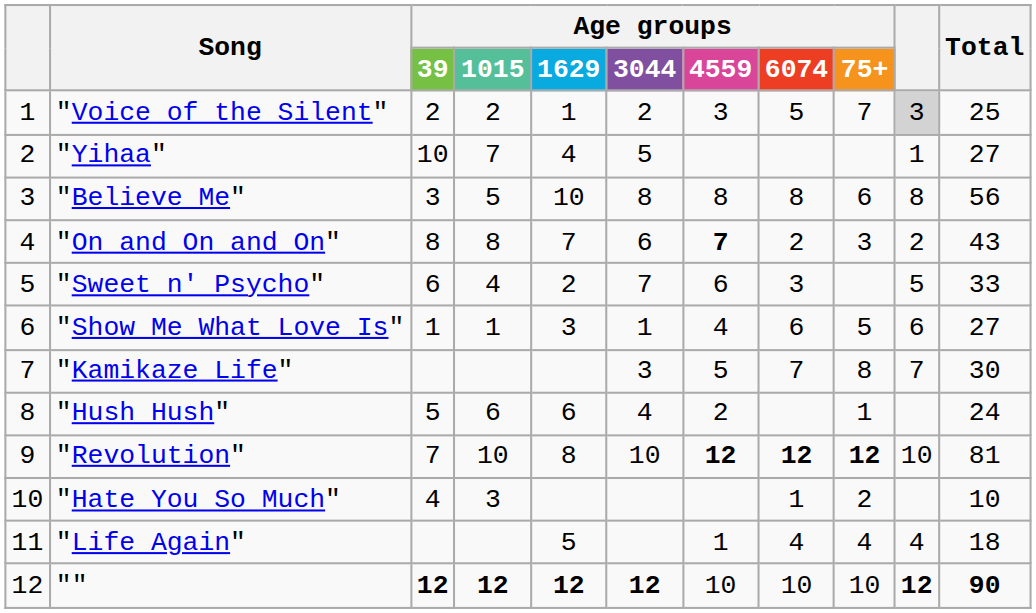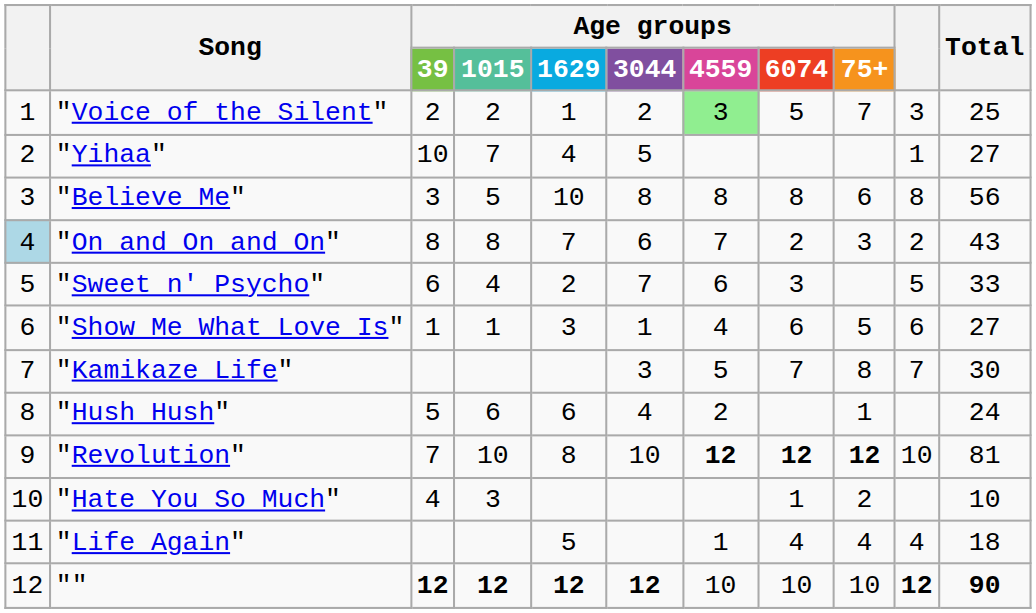"Voice of the Silent" | Age groups / 4559: no background -> lightgreen background
"Voice of the Silent" | column 10: lightgrey background -> no background
"On and On and On" | column 1: no background -> lightblue background
"On and On and On" | Age groups / 4559: bold -> normal
